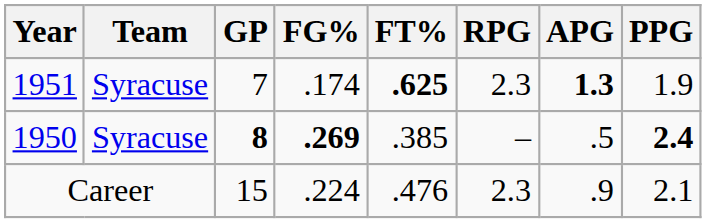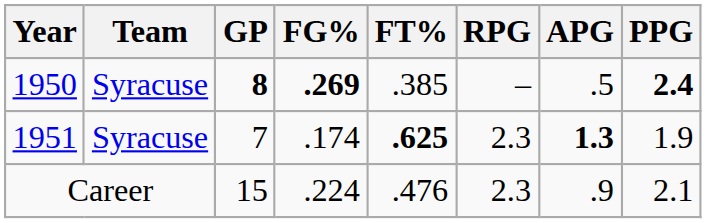rows swapped: 1950 <-> 1951
